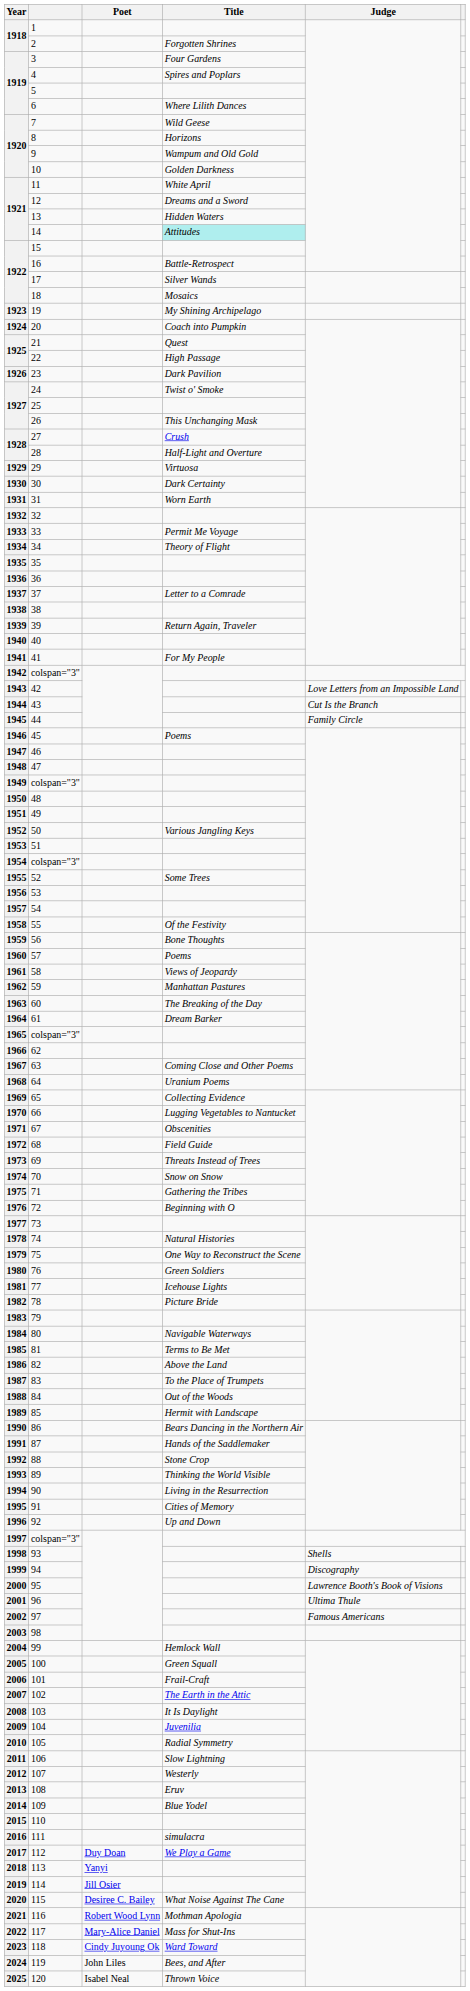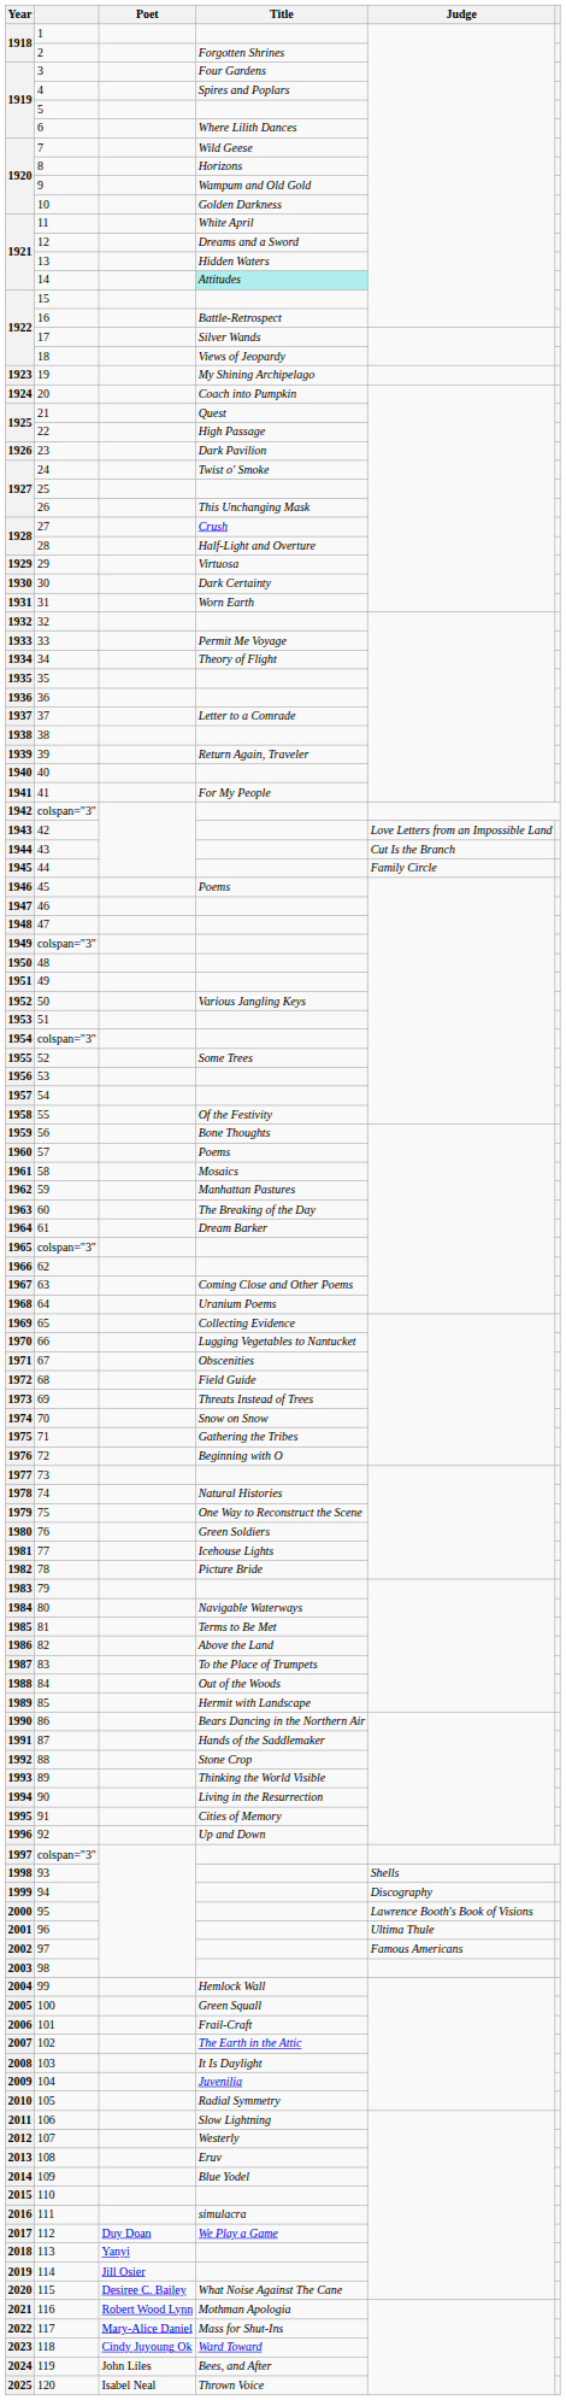18 | Title: Mosaics -> Views of Jeopardy
58 | Title: Views of Jeopardy -> Mosaics
